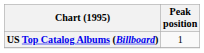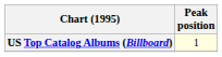US Top Catalog Albums (Billboard) | Peak position: no background -> lightyellow background
